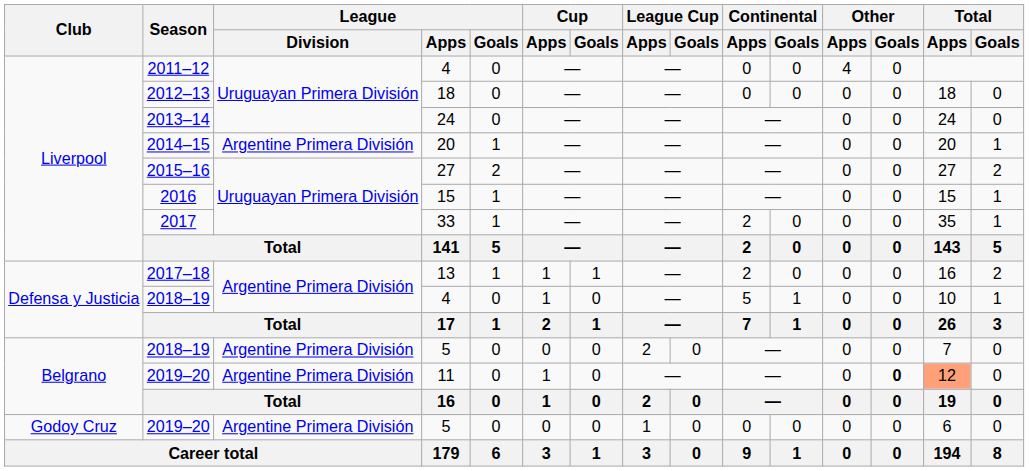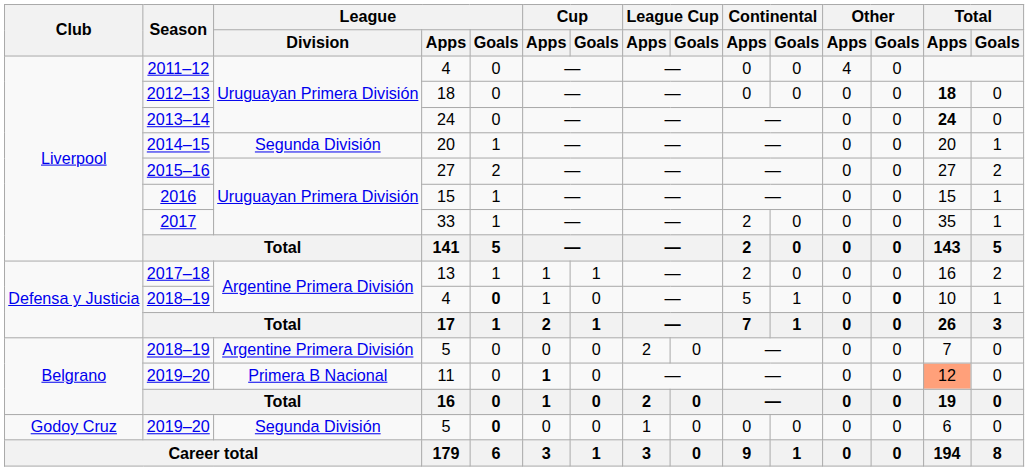2012–13 | Total / Apps: normal -> bold
2013–14 | Total / Apps: normal -> bold
2014–15 | League / Division: Argentine Primera División -> Segunda División
2018–19 / 4 | League / Goals: normal -> bold
2018–19 / 4 | Other / Goals: normal -> bold
2019–20 / 11 | League / Division: Argentine Primera División -> Primera B Nacional
2019–20 / 11 | Cup / Apps: normal -> bold
2019–20 / 11 | Other / Goals: bold -> normal
2019–20 / 5 | League / Division: Argentine Primera División -> Segunda División
2019–20 / 5 | League / Goals: normal -> bold
